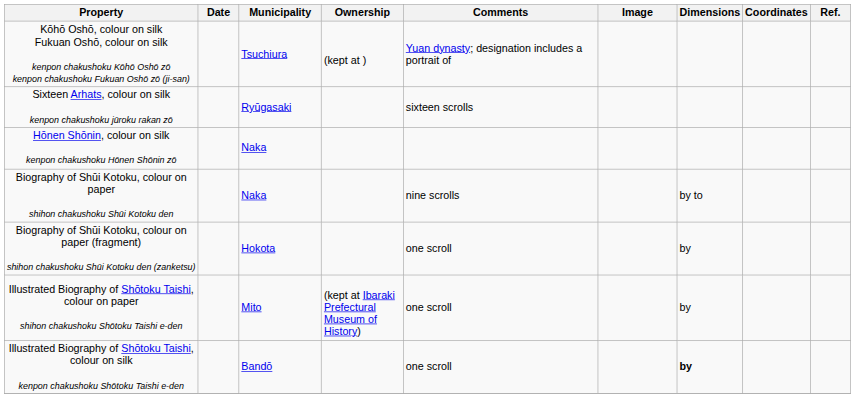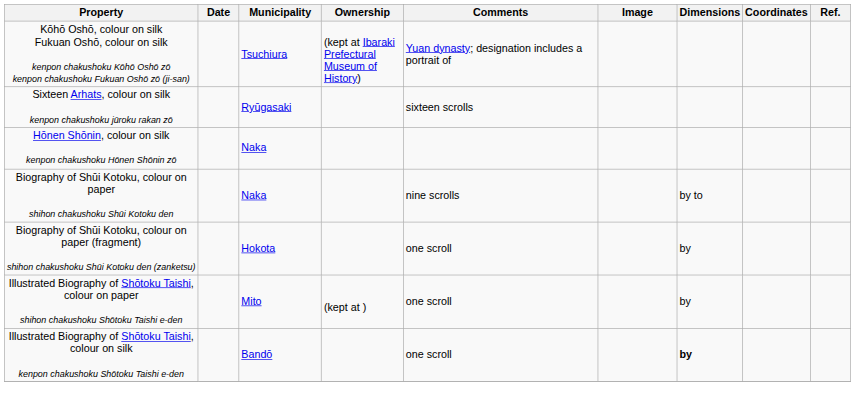row 2 | Ownership: (kept at ) -> (kept at Ibaraki Prefectural Museum of History)
row 7 | Ownership: (kept at Ibaraki Prefectural Museum of History) -> (kept at )
